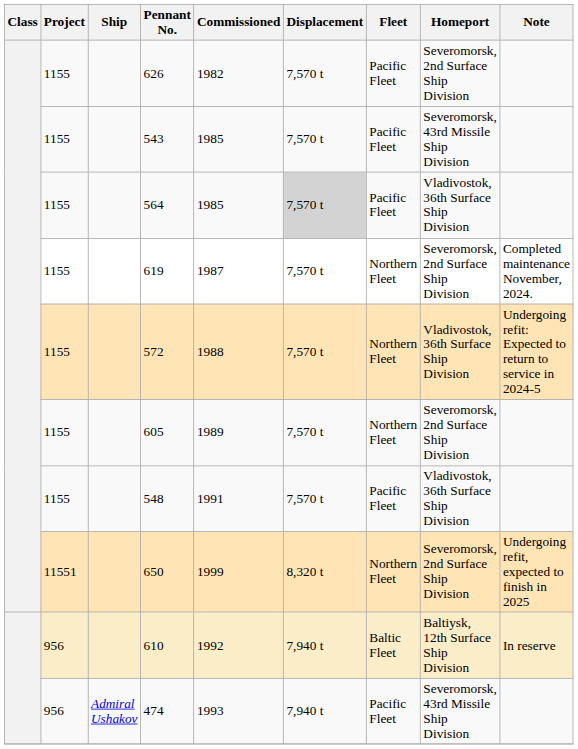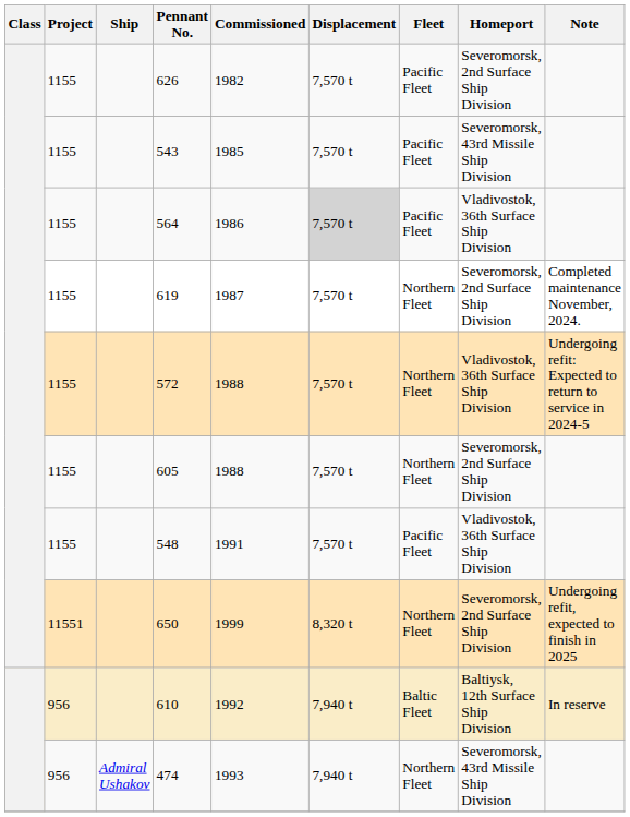564 | Commissioned: 1985 -> 1986
605 | Commissioned: 1989 -> 1988
474 | Fleet: Pacific Fleet -> Northern Fleet
